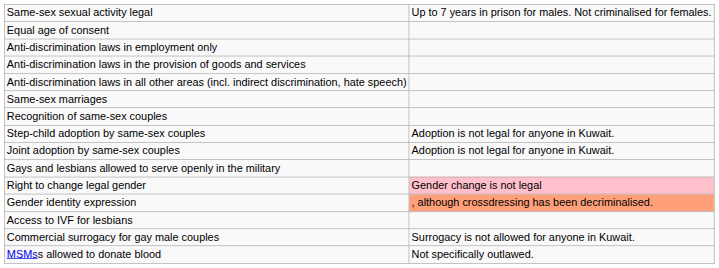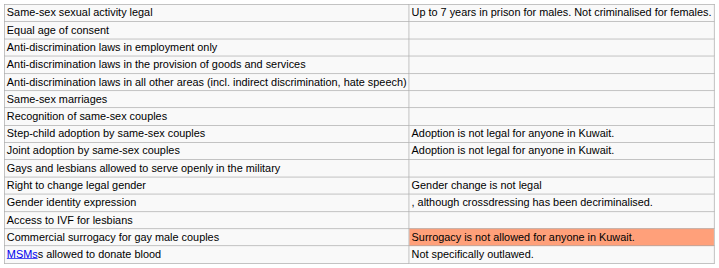Right to change legal gender | column 2: pink background -> no background
Gender identity expression | column 2: lightsalmon background -> no background
Commercial surrogacy for gay male couples | column 2: no background -> lightsalmon background
